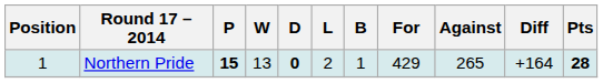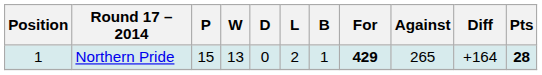Northern Pride | P: bold -> normal
Northern Pride | D: bold -> normal
Northern Pride | For: normal -> bold
